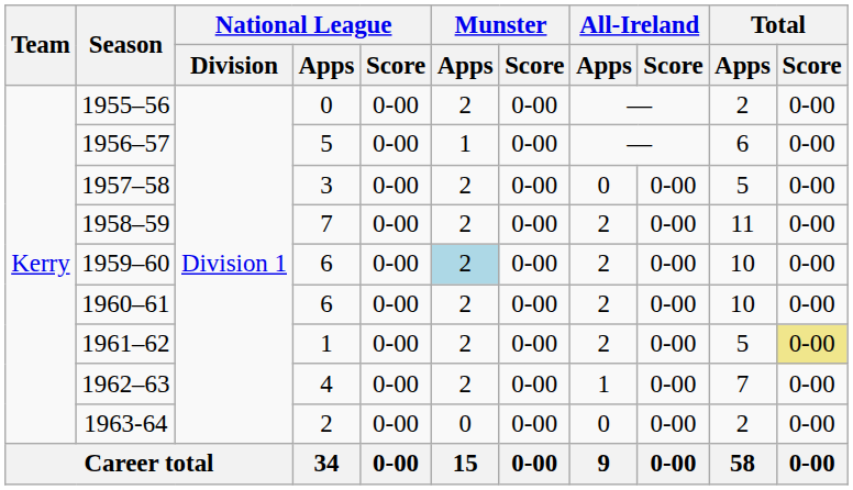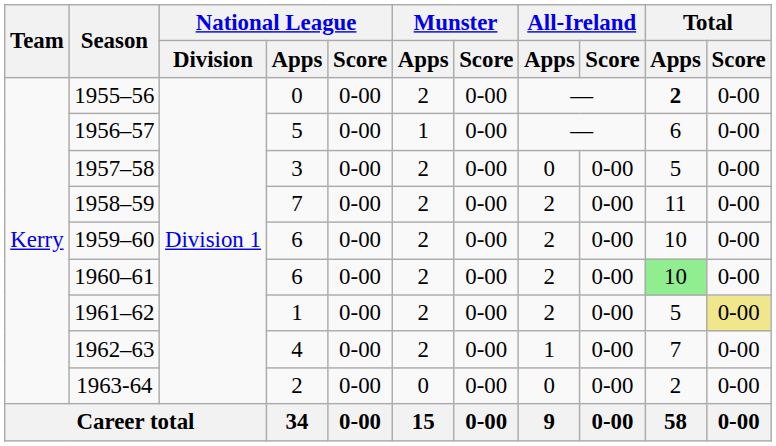1955–56 | Total / Apps: normal -> bold
1959–60 | Munster / Apps: lightblue background -> no background
1960–61 | Total / Apps: no background -> lightgreen background
